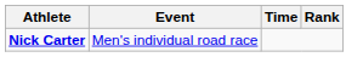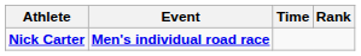Nick Carter | Event: normal -> bold
